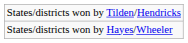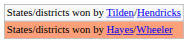row 2 | column 1: no background -> lightsalmon background
